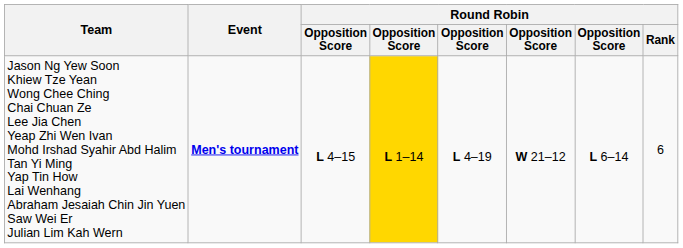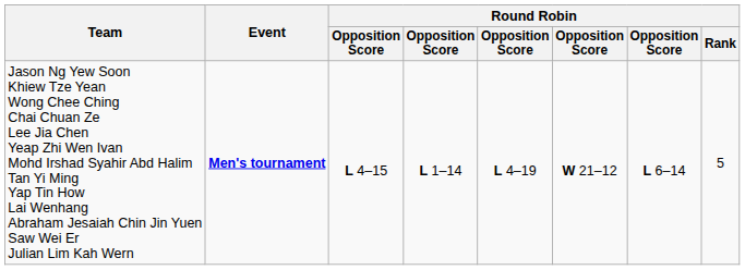row 3 | column 4: gold background -> no background
row 3 | Round Robin / Rank: 6 -> 5
